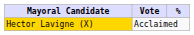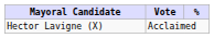Hector Lavigne (X) | Mayoral Candidate: gold background -> no background
